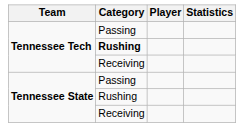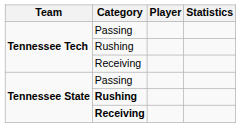Tennessee Tech / Rushing | Category: bold -> normal
Tennessee State / Rushing | Category: normal -> bold
Tennessee State / Receiving | Category: normal -> bold
